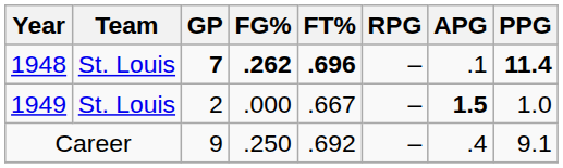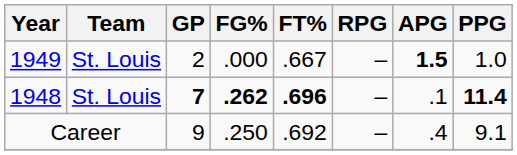rows swapped: 1948 <-> 1949
